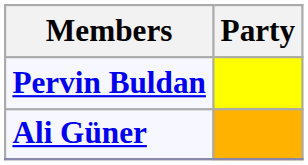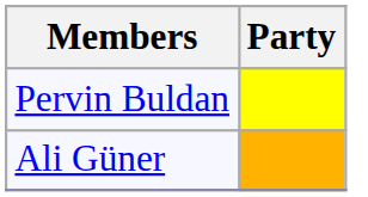Pervin Buldan | Members: bold -> normal
Ali Güner | Members: bold -> normal
